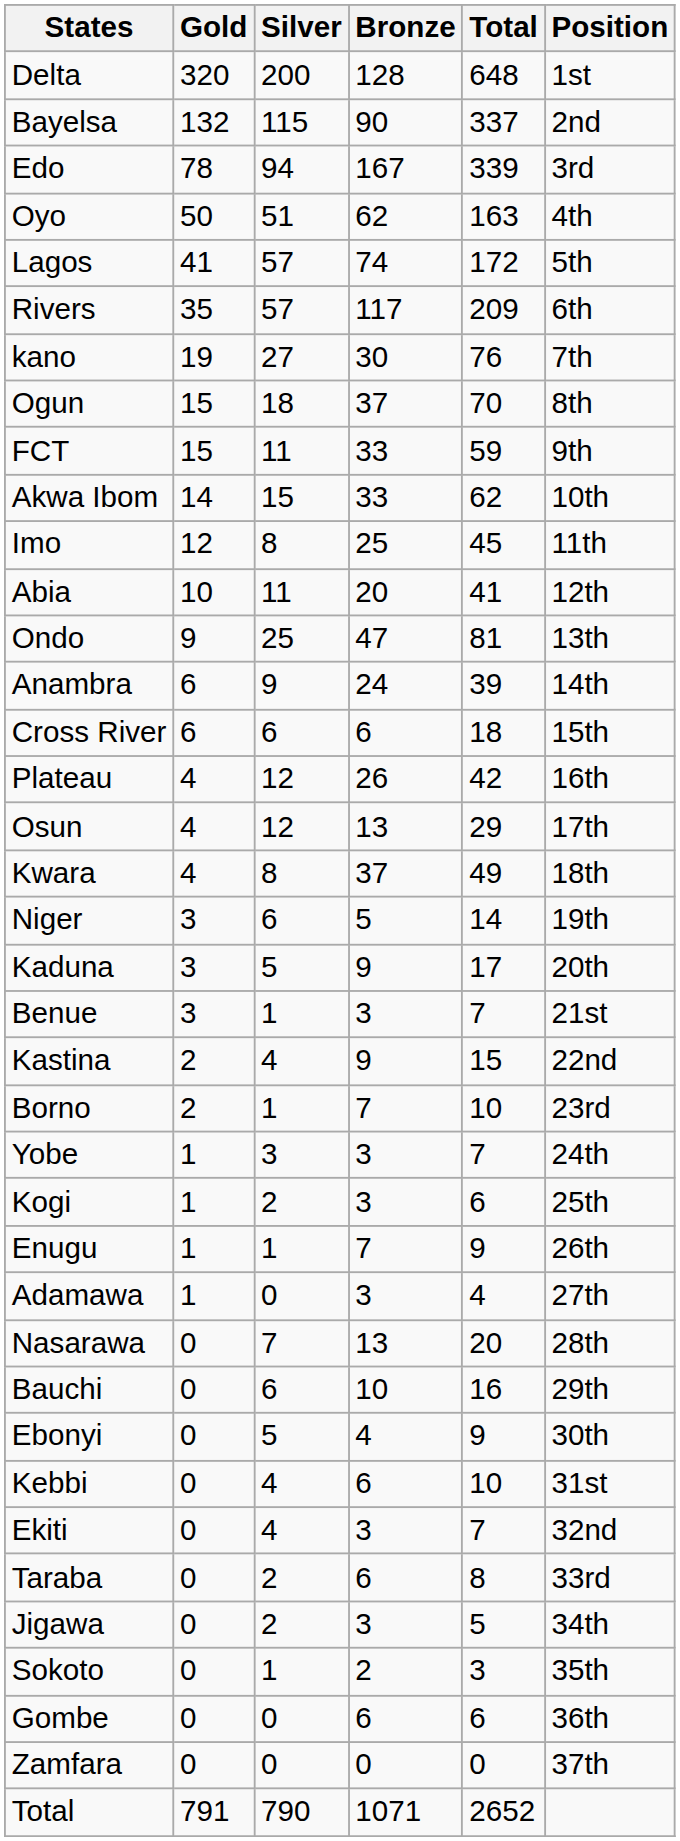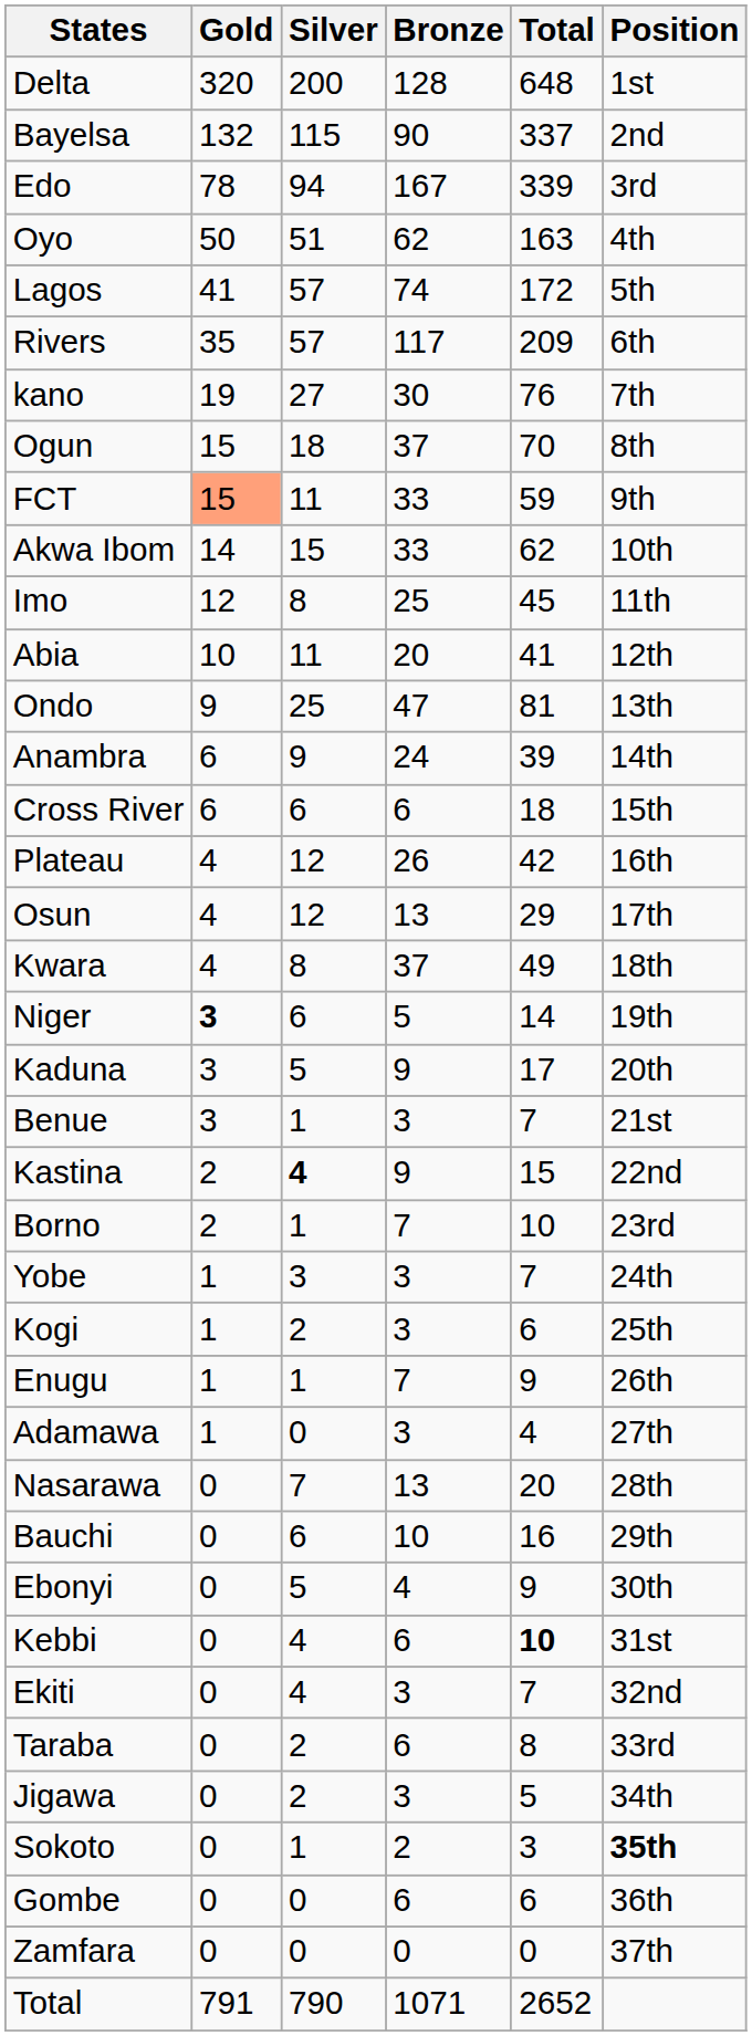FCT | Gold: no background -> lightsalmon background
Niger | Gold: normal -> bold
Kastina | Silver: normal -> bold
Kebbi | Total: normal -> bold
Sokoto | Position: normal -> bold
